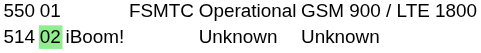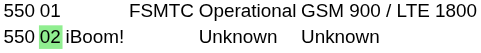iBoom! | column 1: 514 -> 550
